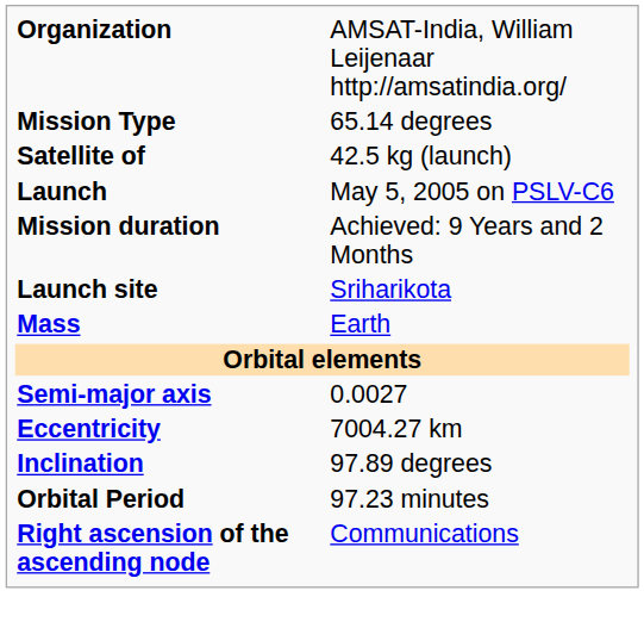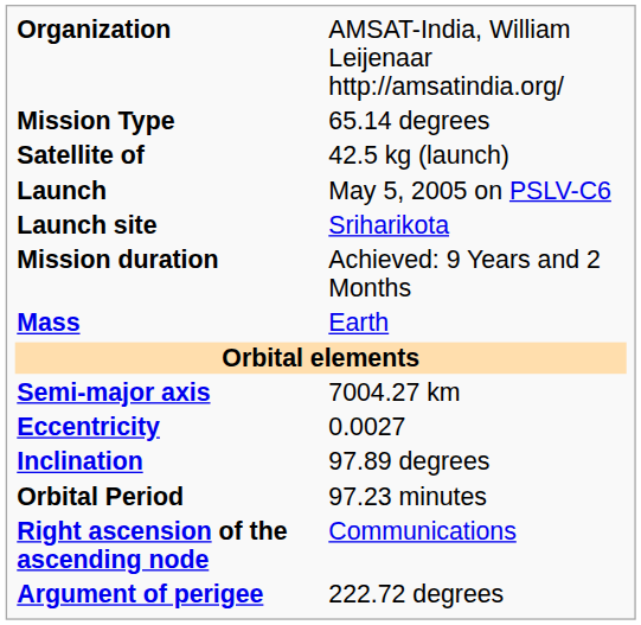rows swapped: Launch site <-> Mission duration
Semi-major axis | column 2: 0.0027 -> 7004.27 km
Eccentricity | column 2: 7004.27 km -> 0.0027
+ row: Argument of perigee | 222.72 degrees
